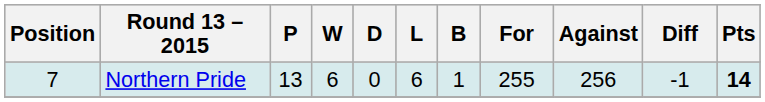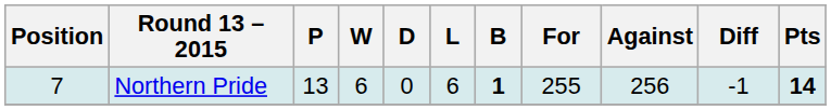Northern Pride | B: normal -> bold
